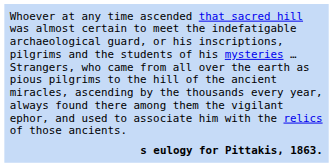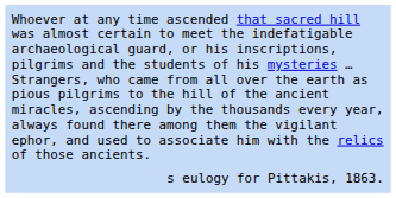row 2 | column 1: bold -> normal
